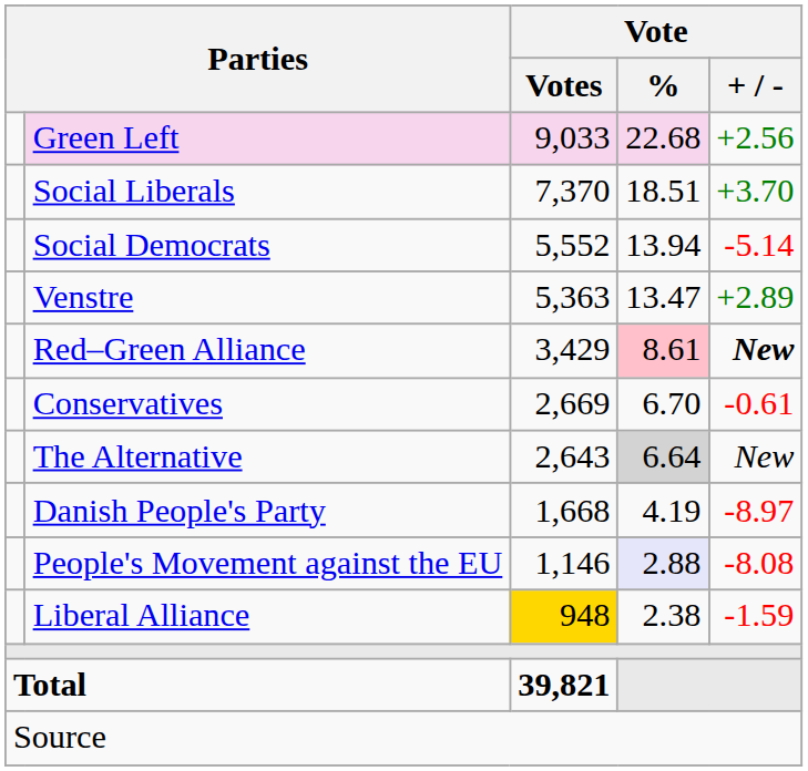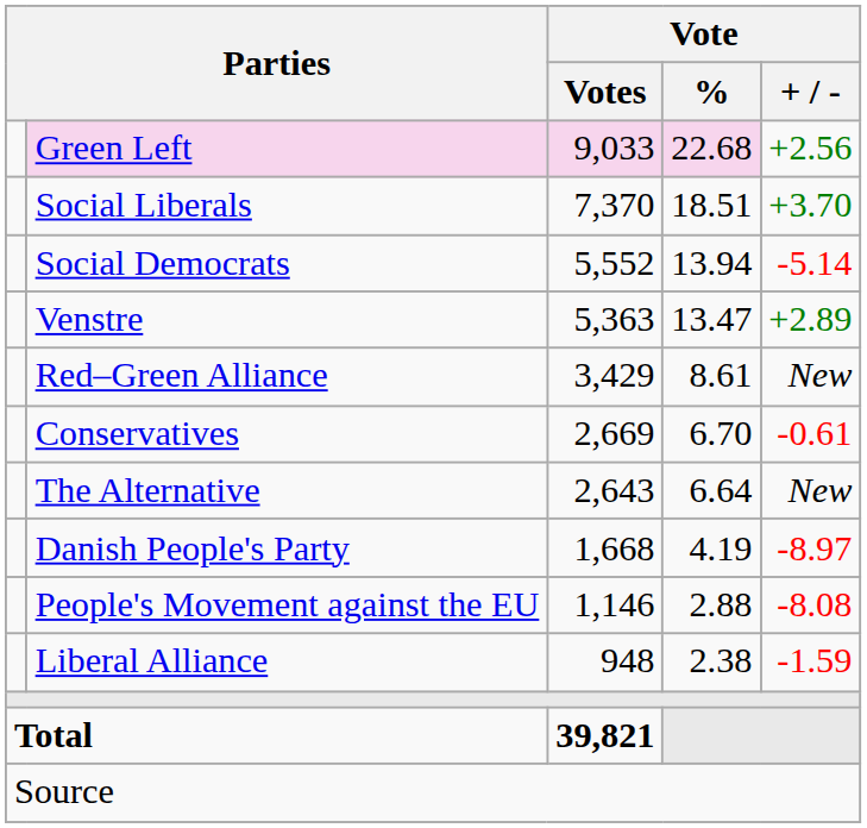Red–Green Alliance | Vote / %: pink background -> no background
Red–Green Alliance | Vote / + / -: bold -> normal
The Alternative | Vote / %: lightgrey background -> no background
People's Movement against the EU | Vote / %: lavender background -> no background
Liberal Alliance | Vote / Votes: gold background -> no background
